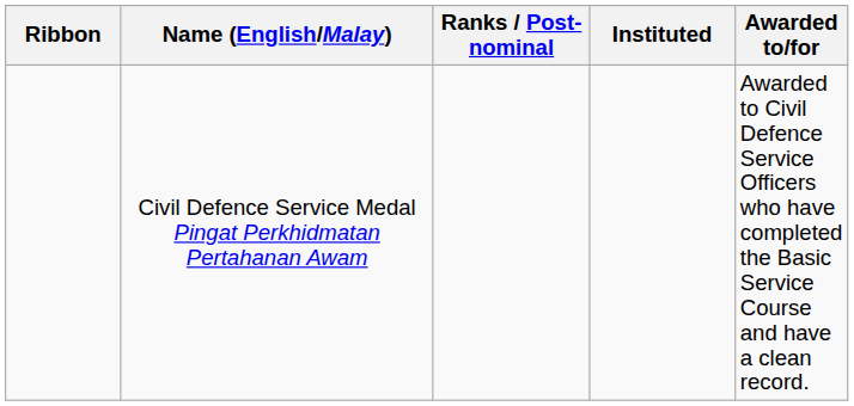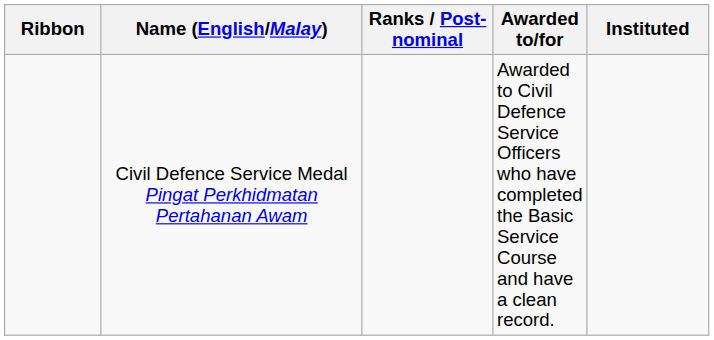columns swapped: Instituted <-> Awarded to/for
